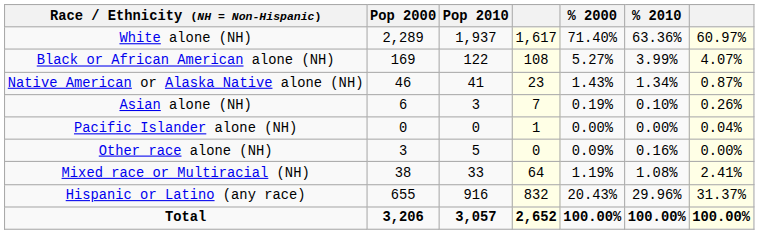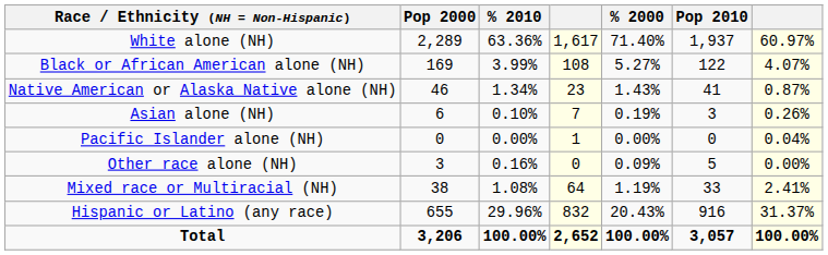columns swapped: Pop 2010 <-> % 2010
